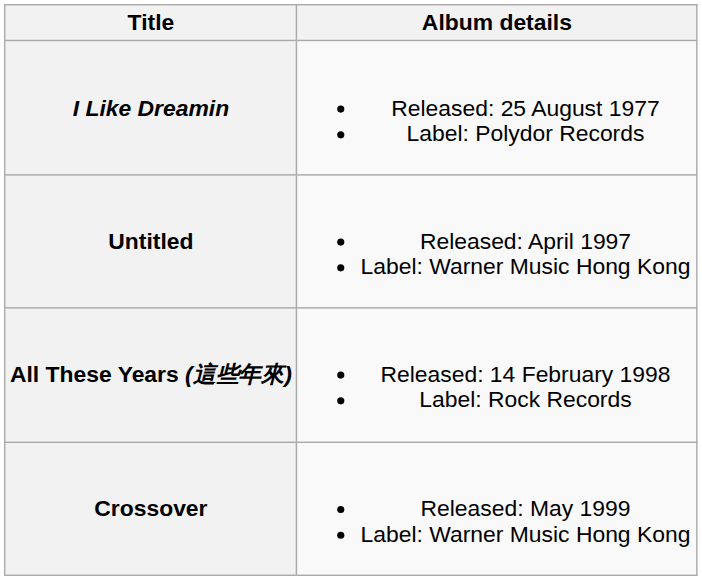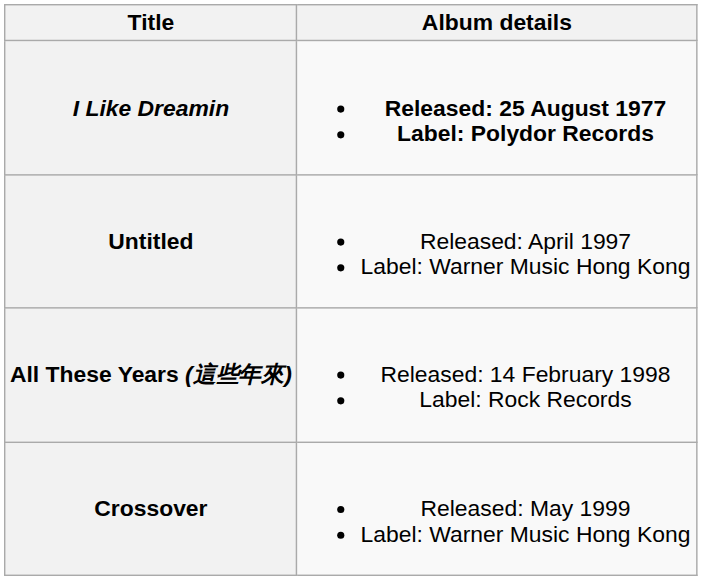I Like Dreamin | Album details: normal -> bold
